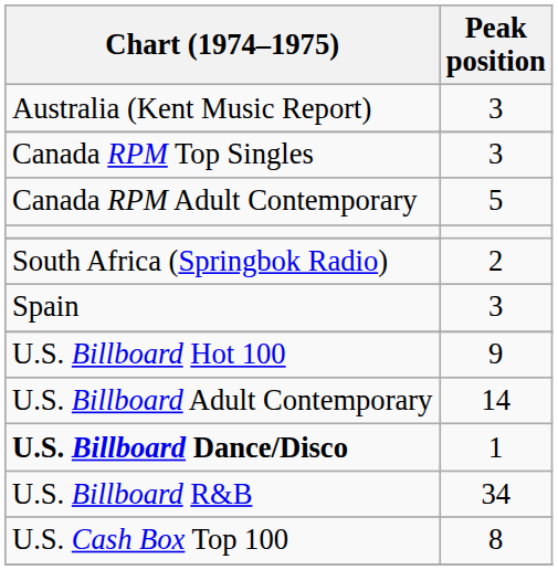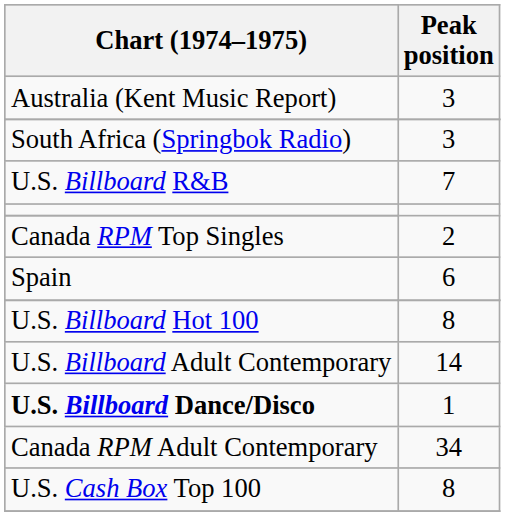row 3 | Chart (1974–1975): Canada RPM Top Singles -> South Africa (Springbok Radio)
row 4 | Chart (1974–1975): Canada RPM Adult Contemporary -> U.S. Billboard R&B
row 4 | Peak position: 5 -> 7
row 6 | Chart (1974–1975): South Africa (Springbok Radio) -> Canada RPM Top Singles
row 7 | Peak position: 3 -> 6
row 8 | Peak position: 9 -> 8
row 11 | Chart (1974–1975): U.S. Billboard R&B -> Canada RPM Adult Contemporary
